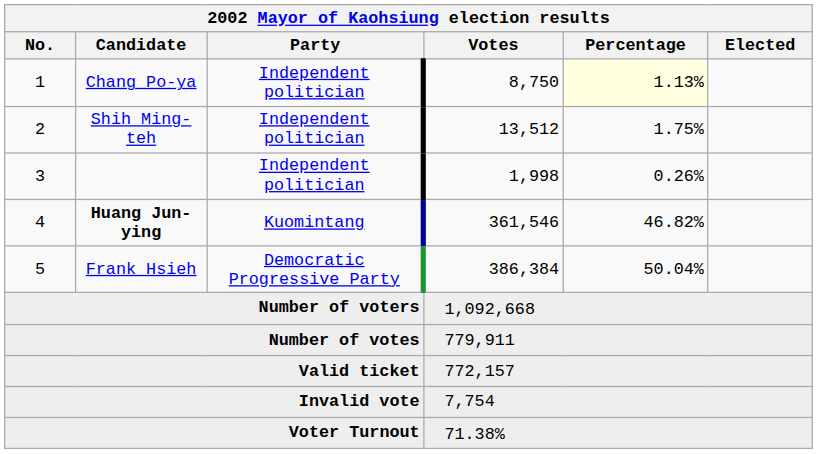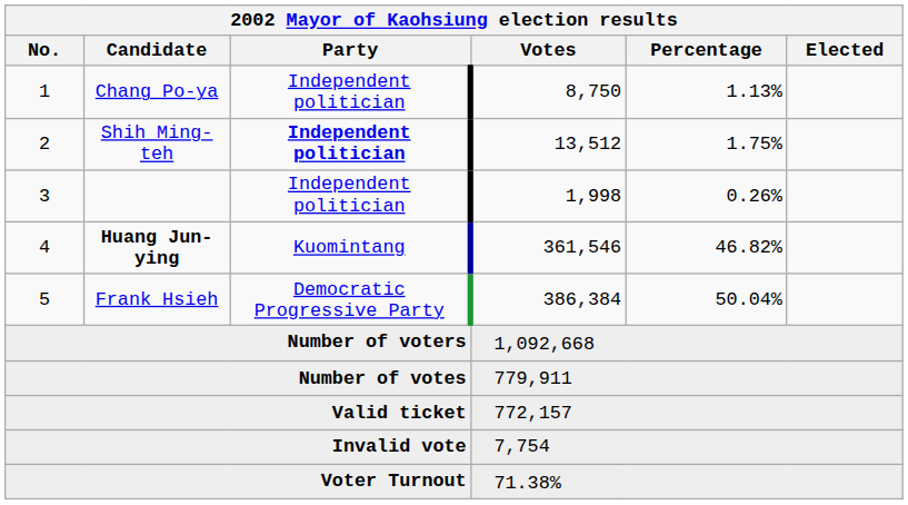1 | Percentage: lightyellow background -> no background
2 | Party: normal -> bold
